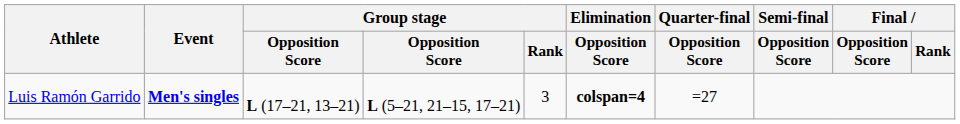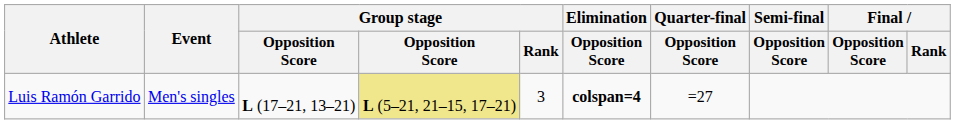Luis Ramón Garrido | Event: bold -> normal
Luis Ramón Garrido | column 4: no background -> khaki background
